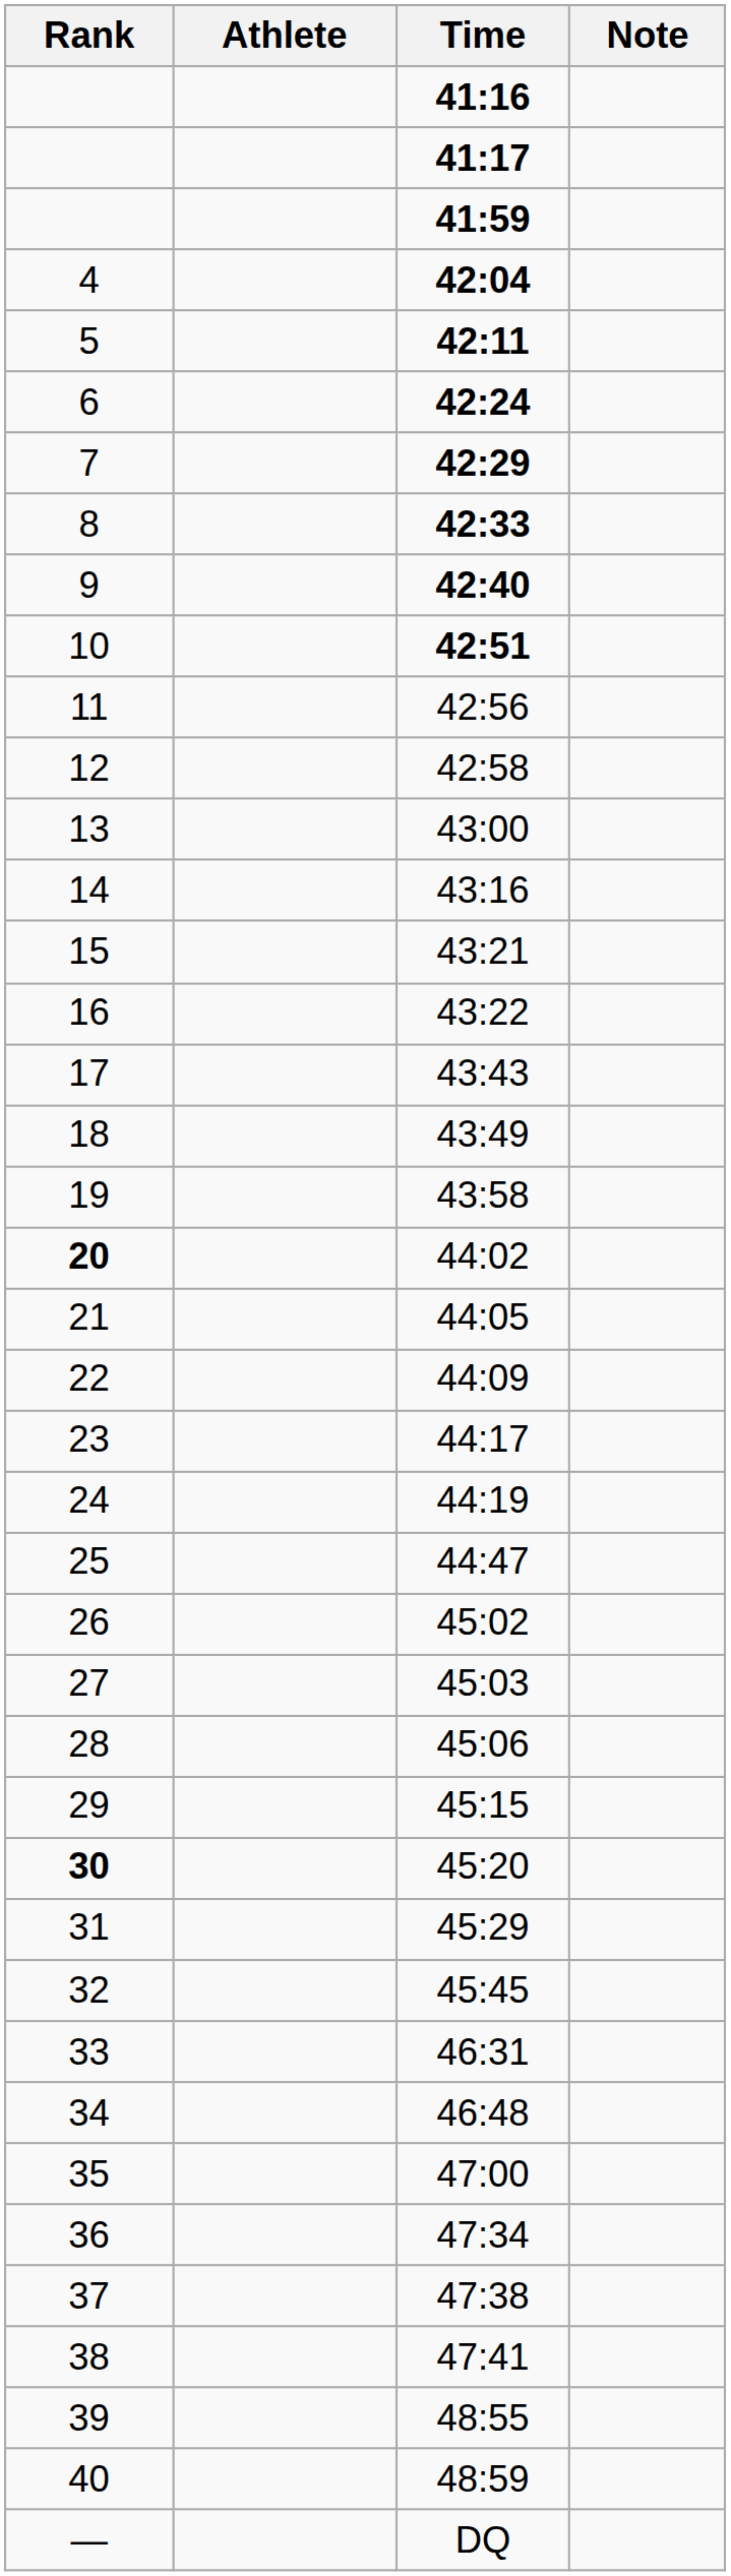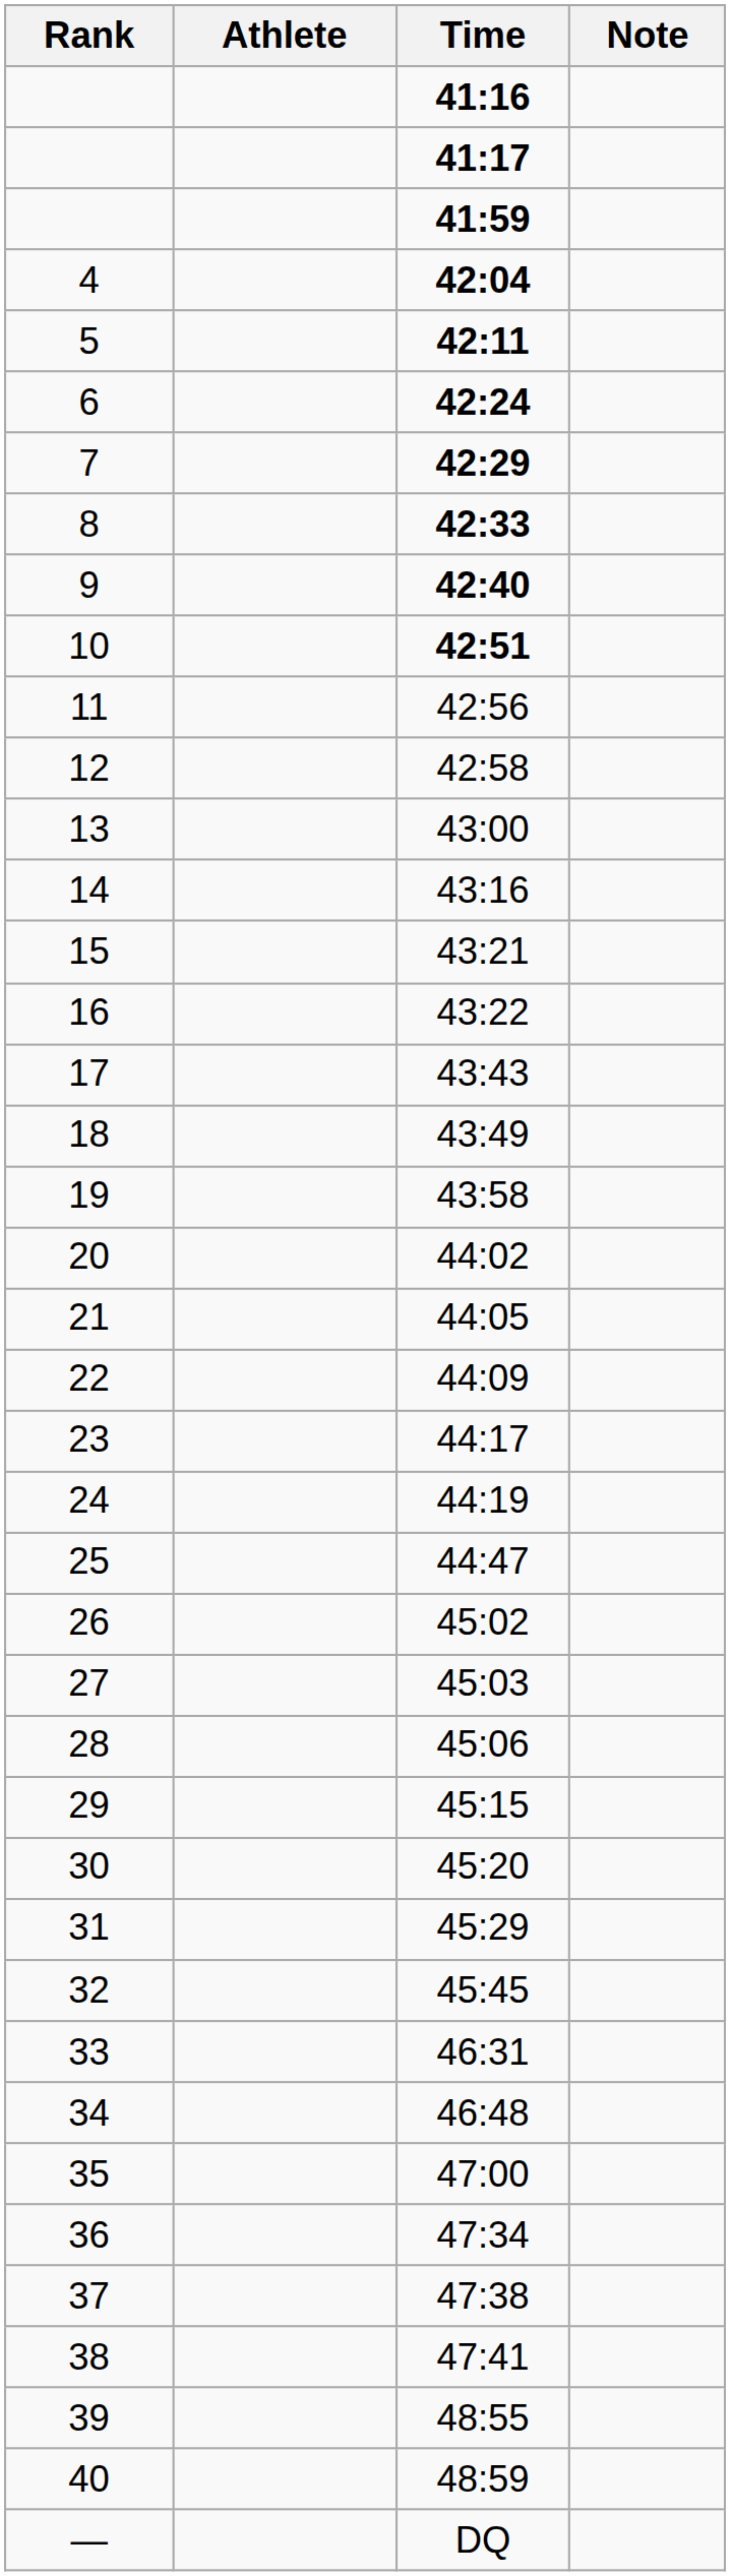44:02 | Rank: bold -> normal
45:20 | Rank: bold -> normal
